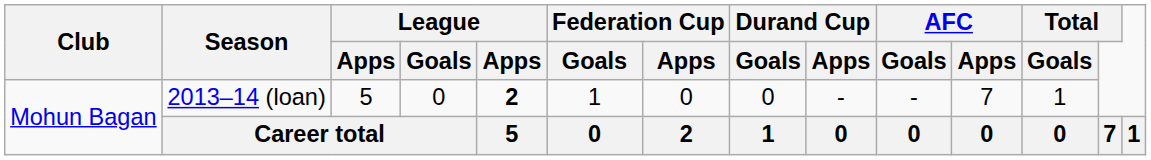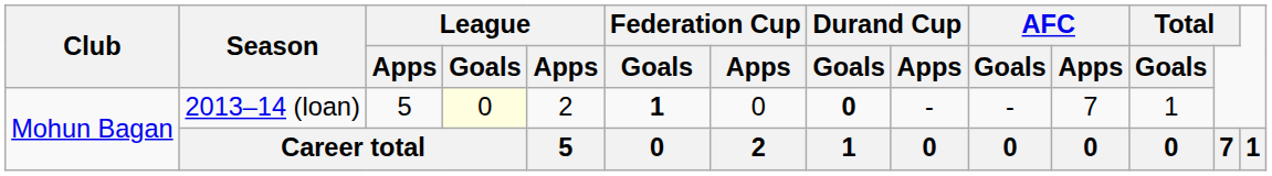Mohun Bagan / 2013–14 (loan) | League / Goals: no background -> lightyellow background
Mohun Bagan / 2013–14 (loan) | column 5: bold -> normal
Mohun Bagan / 2013–14 (loan) | Federation Cup / Goals: normal -> bold
Mohun Bagan / 2013–14 (loan) | Durand Cup / Goals: normal -> bold
